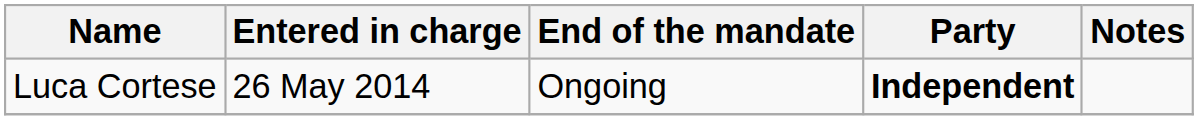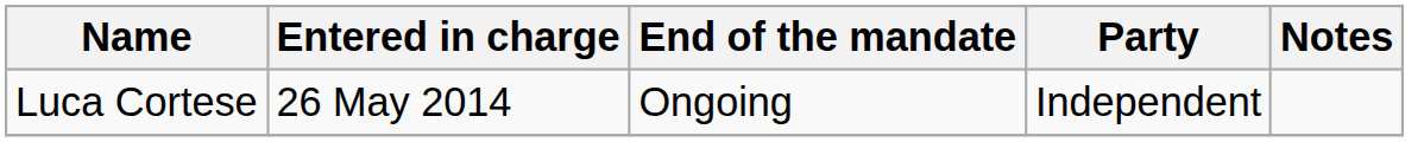Luca Cortese | Party: bold -> normal
